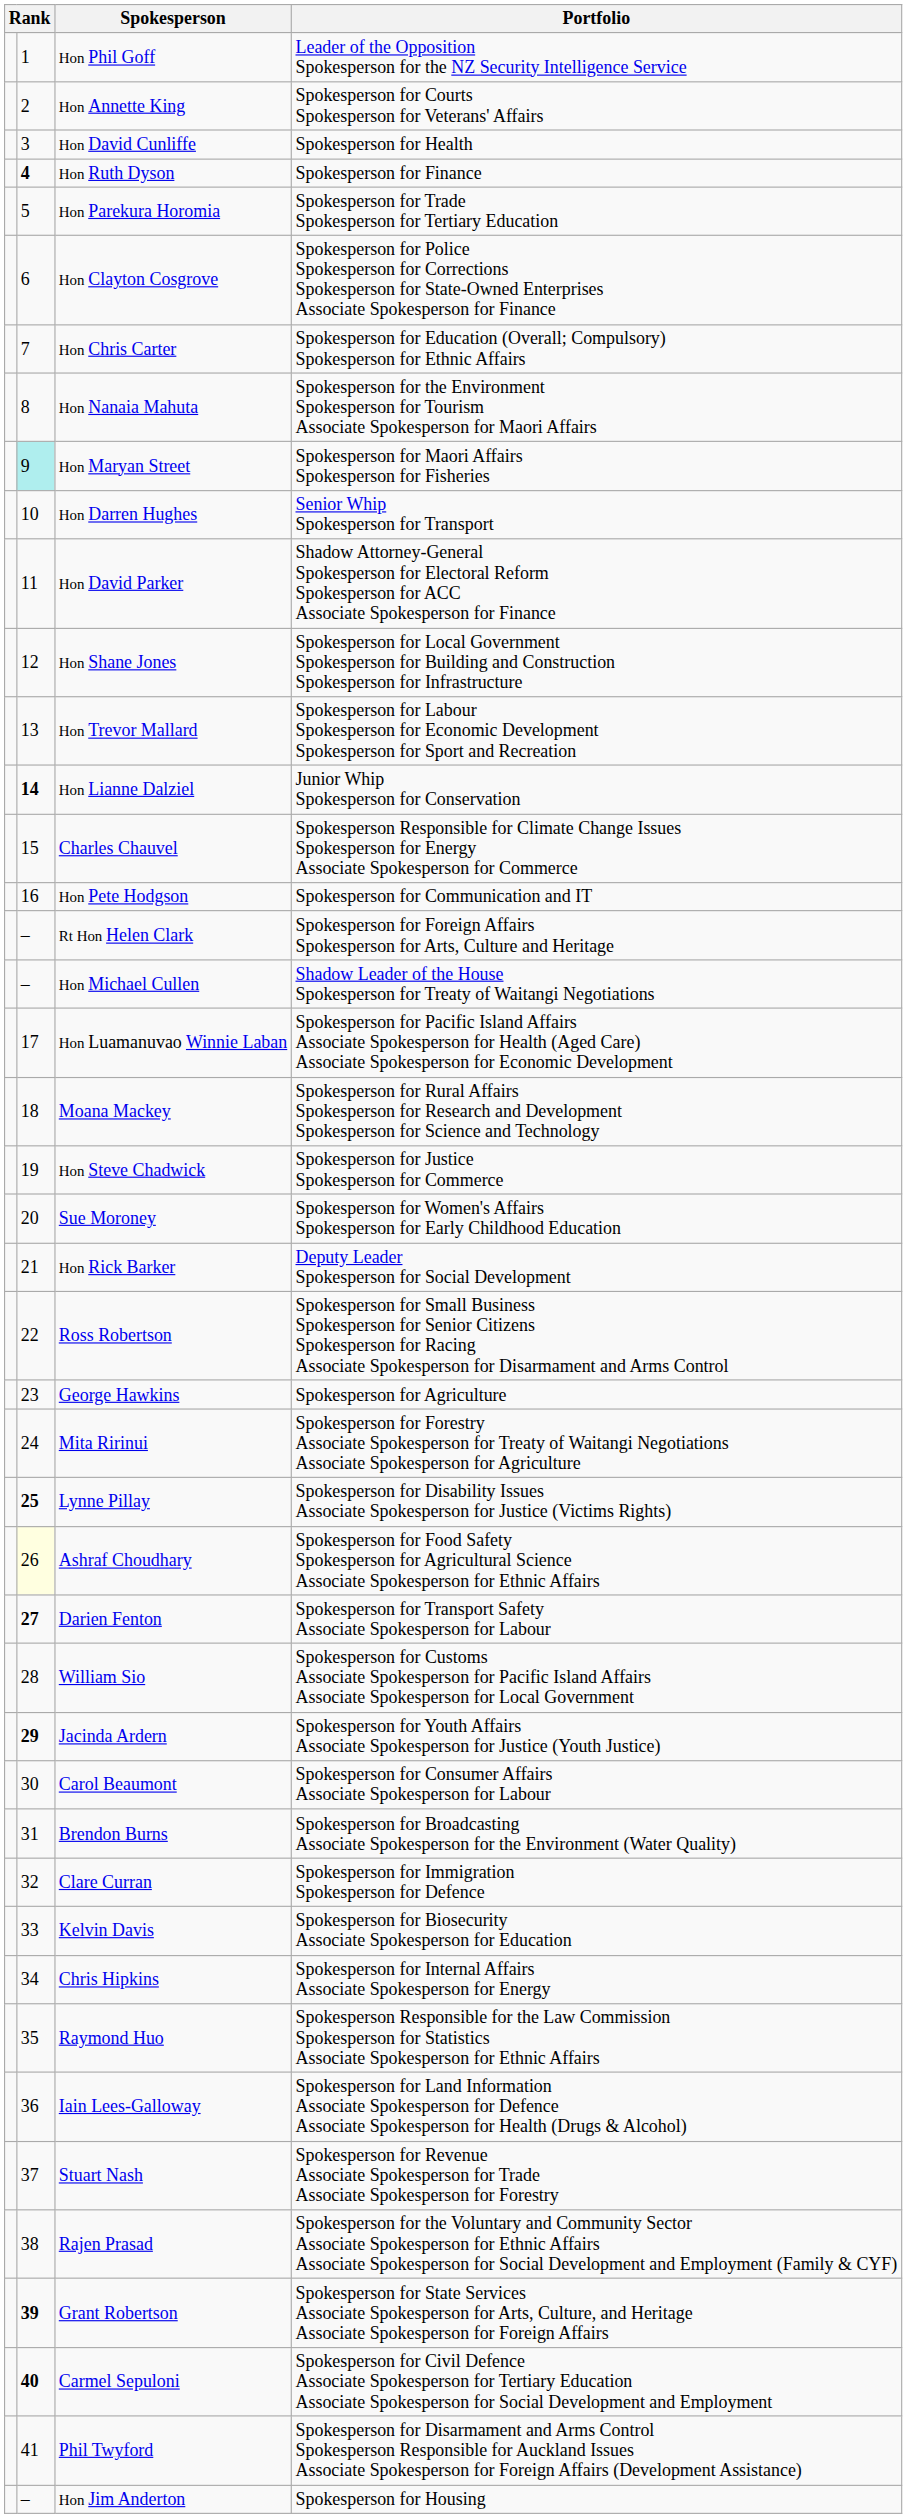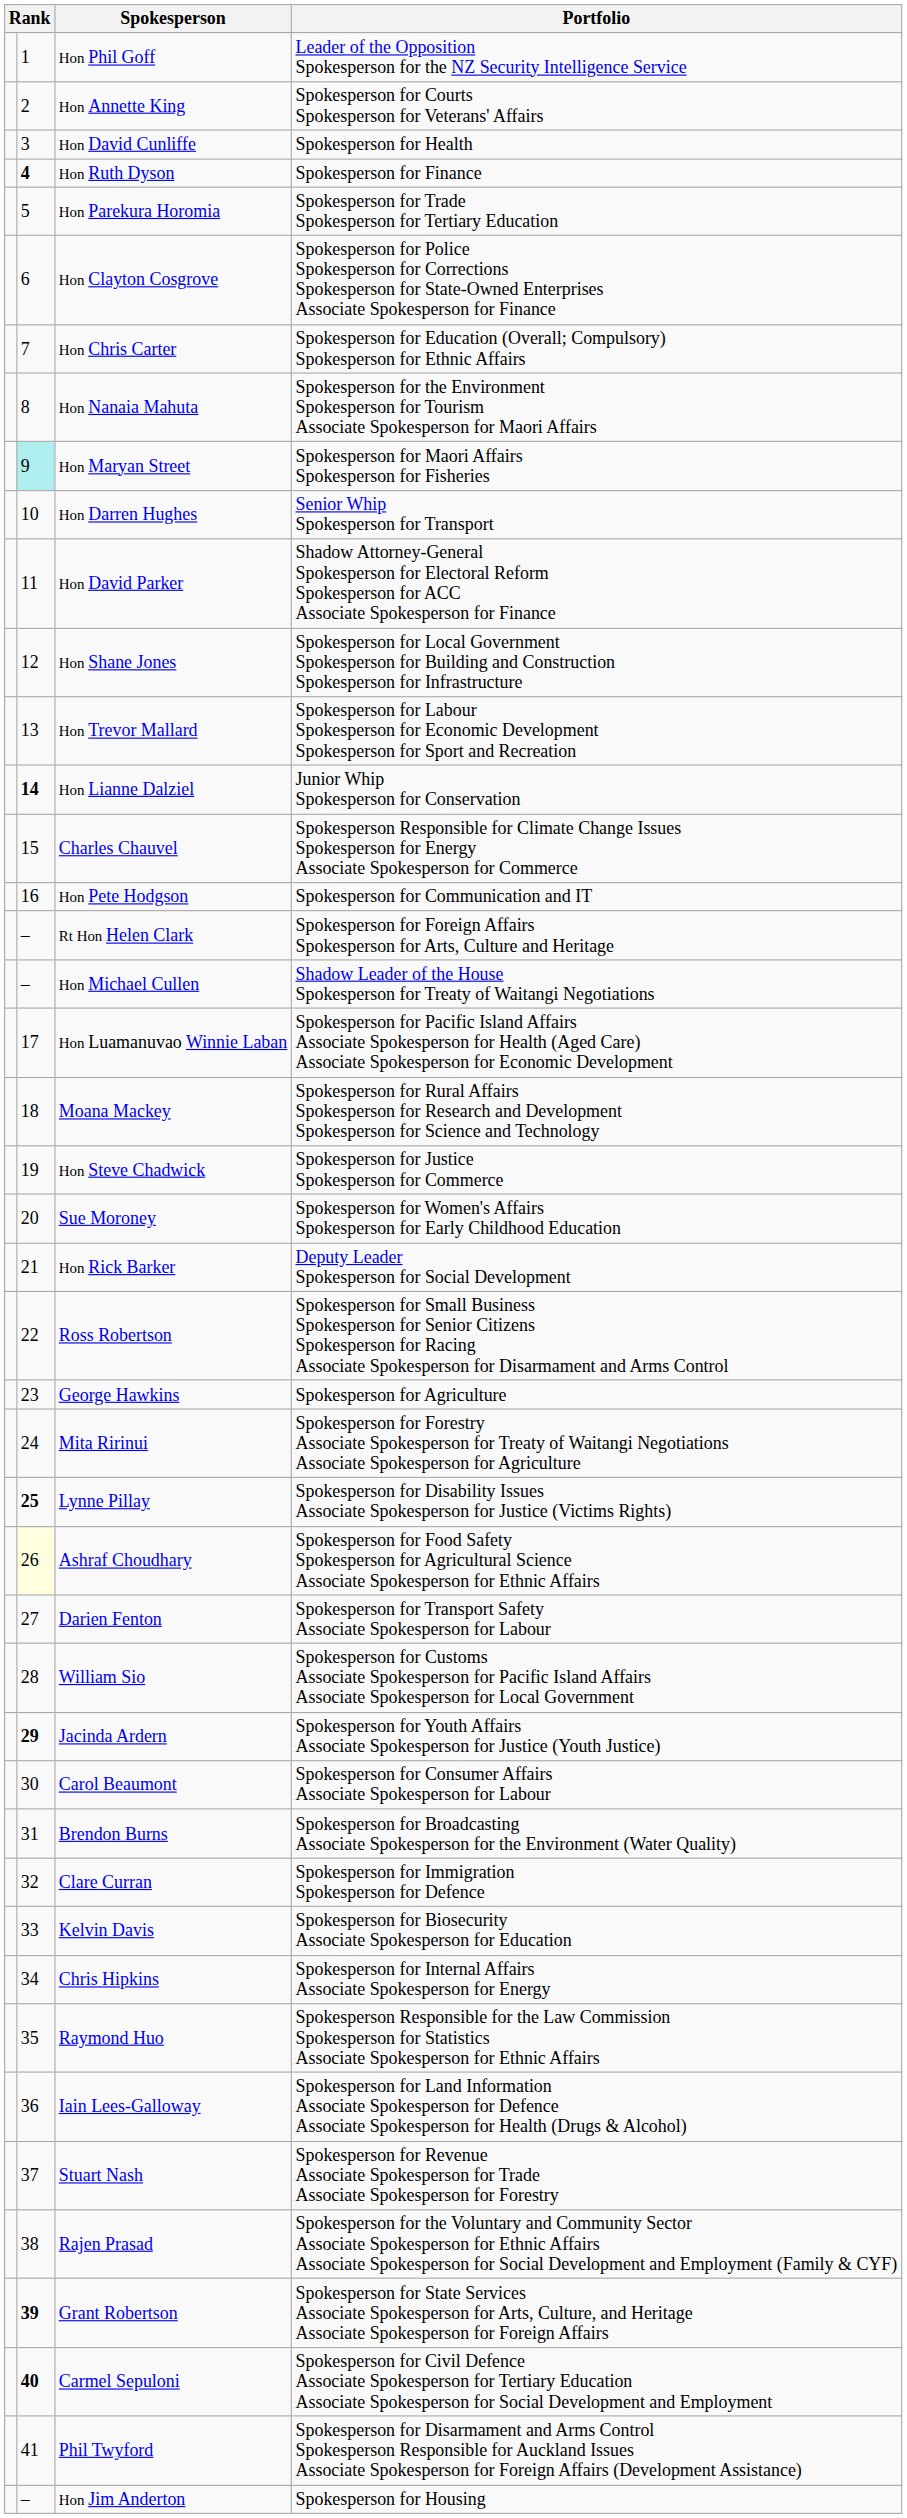Darien Fenton | column 2: bold -> normal
